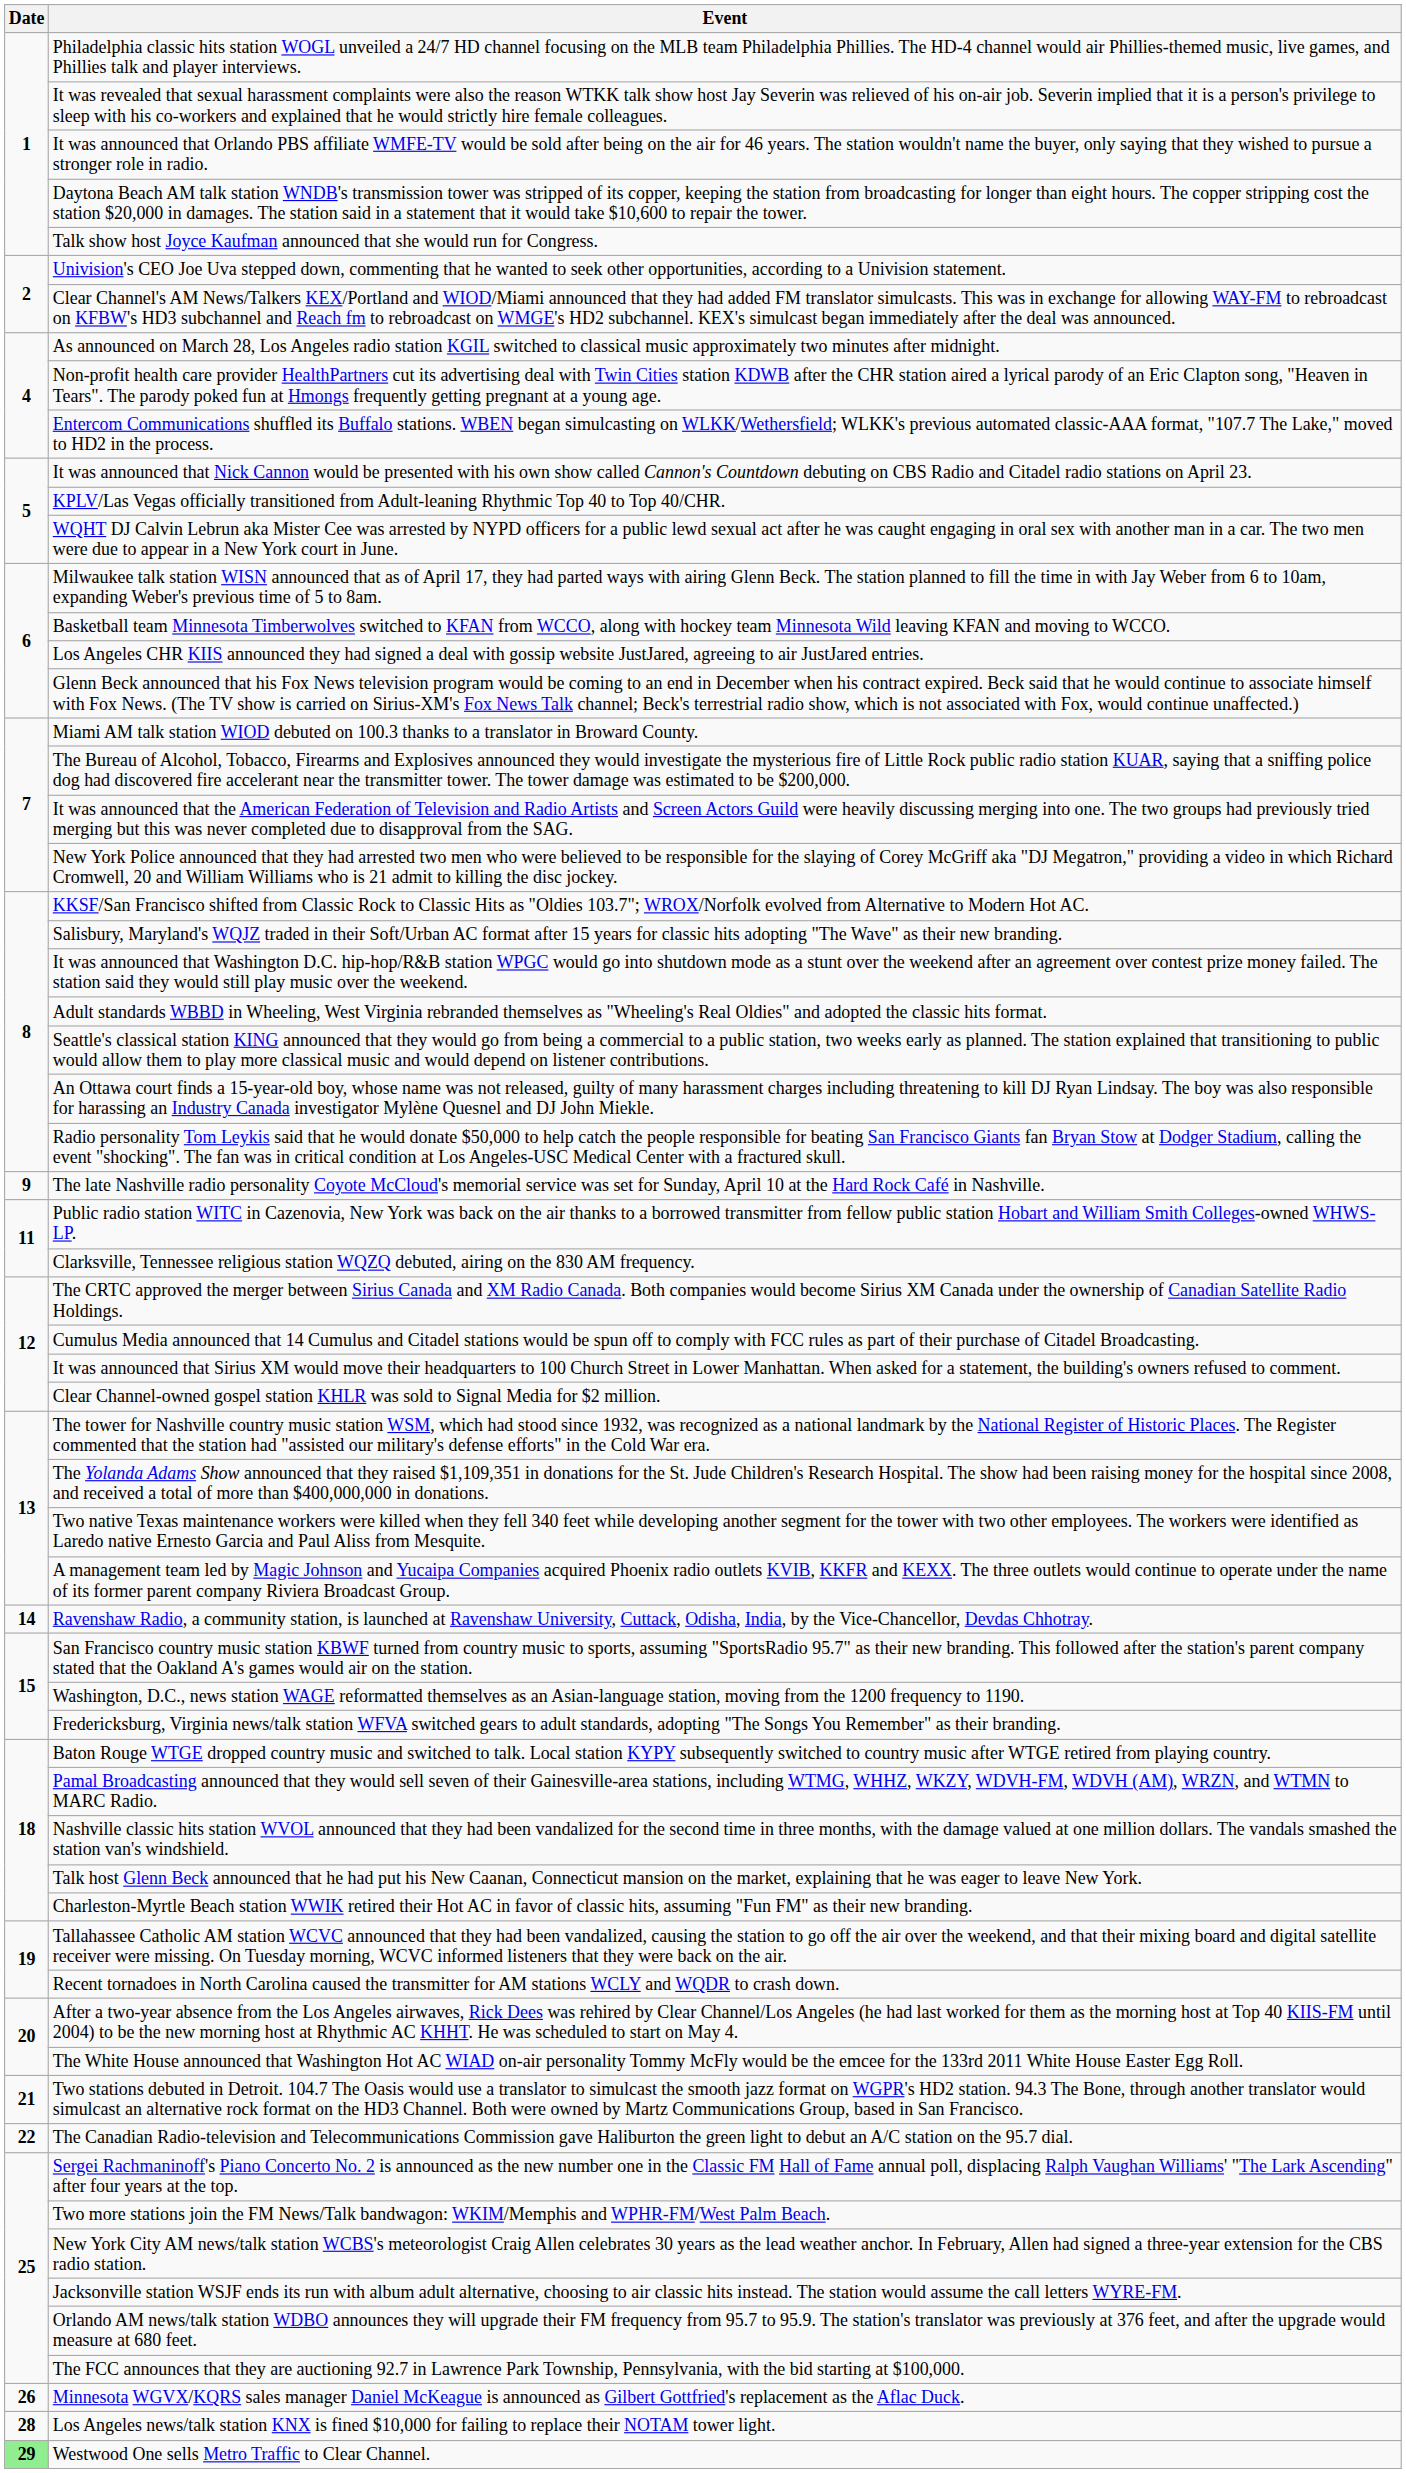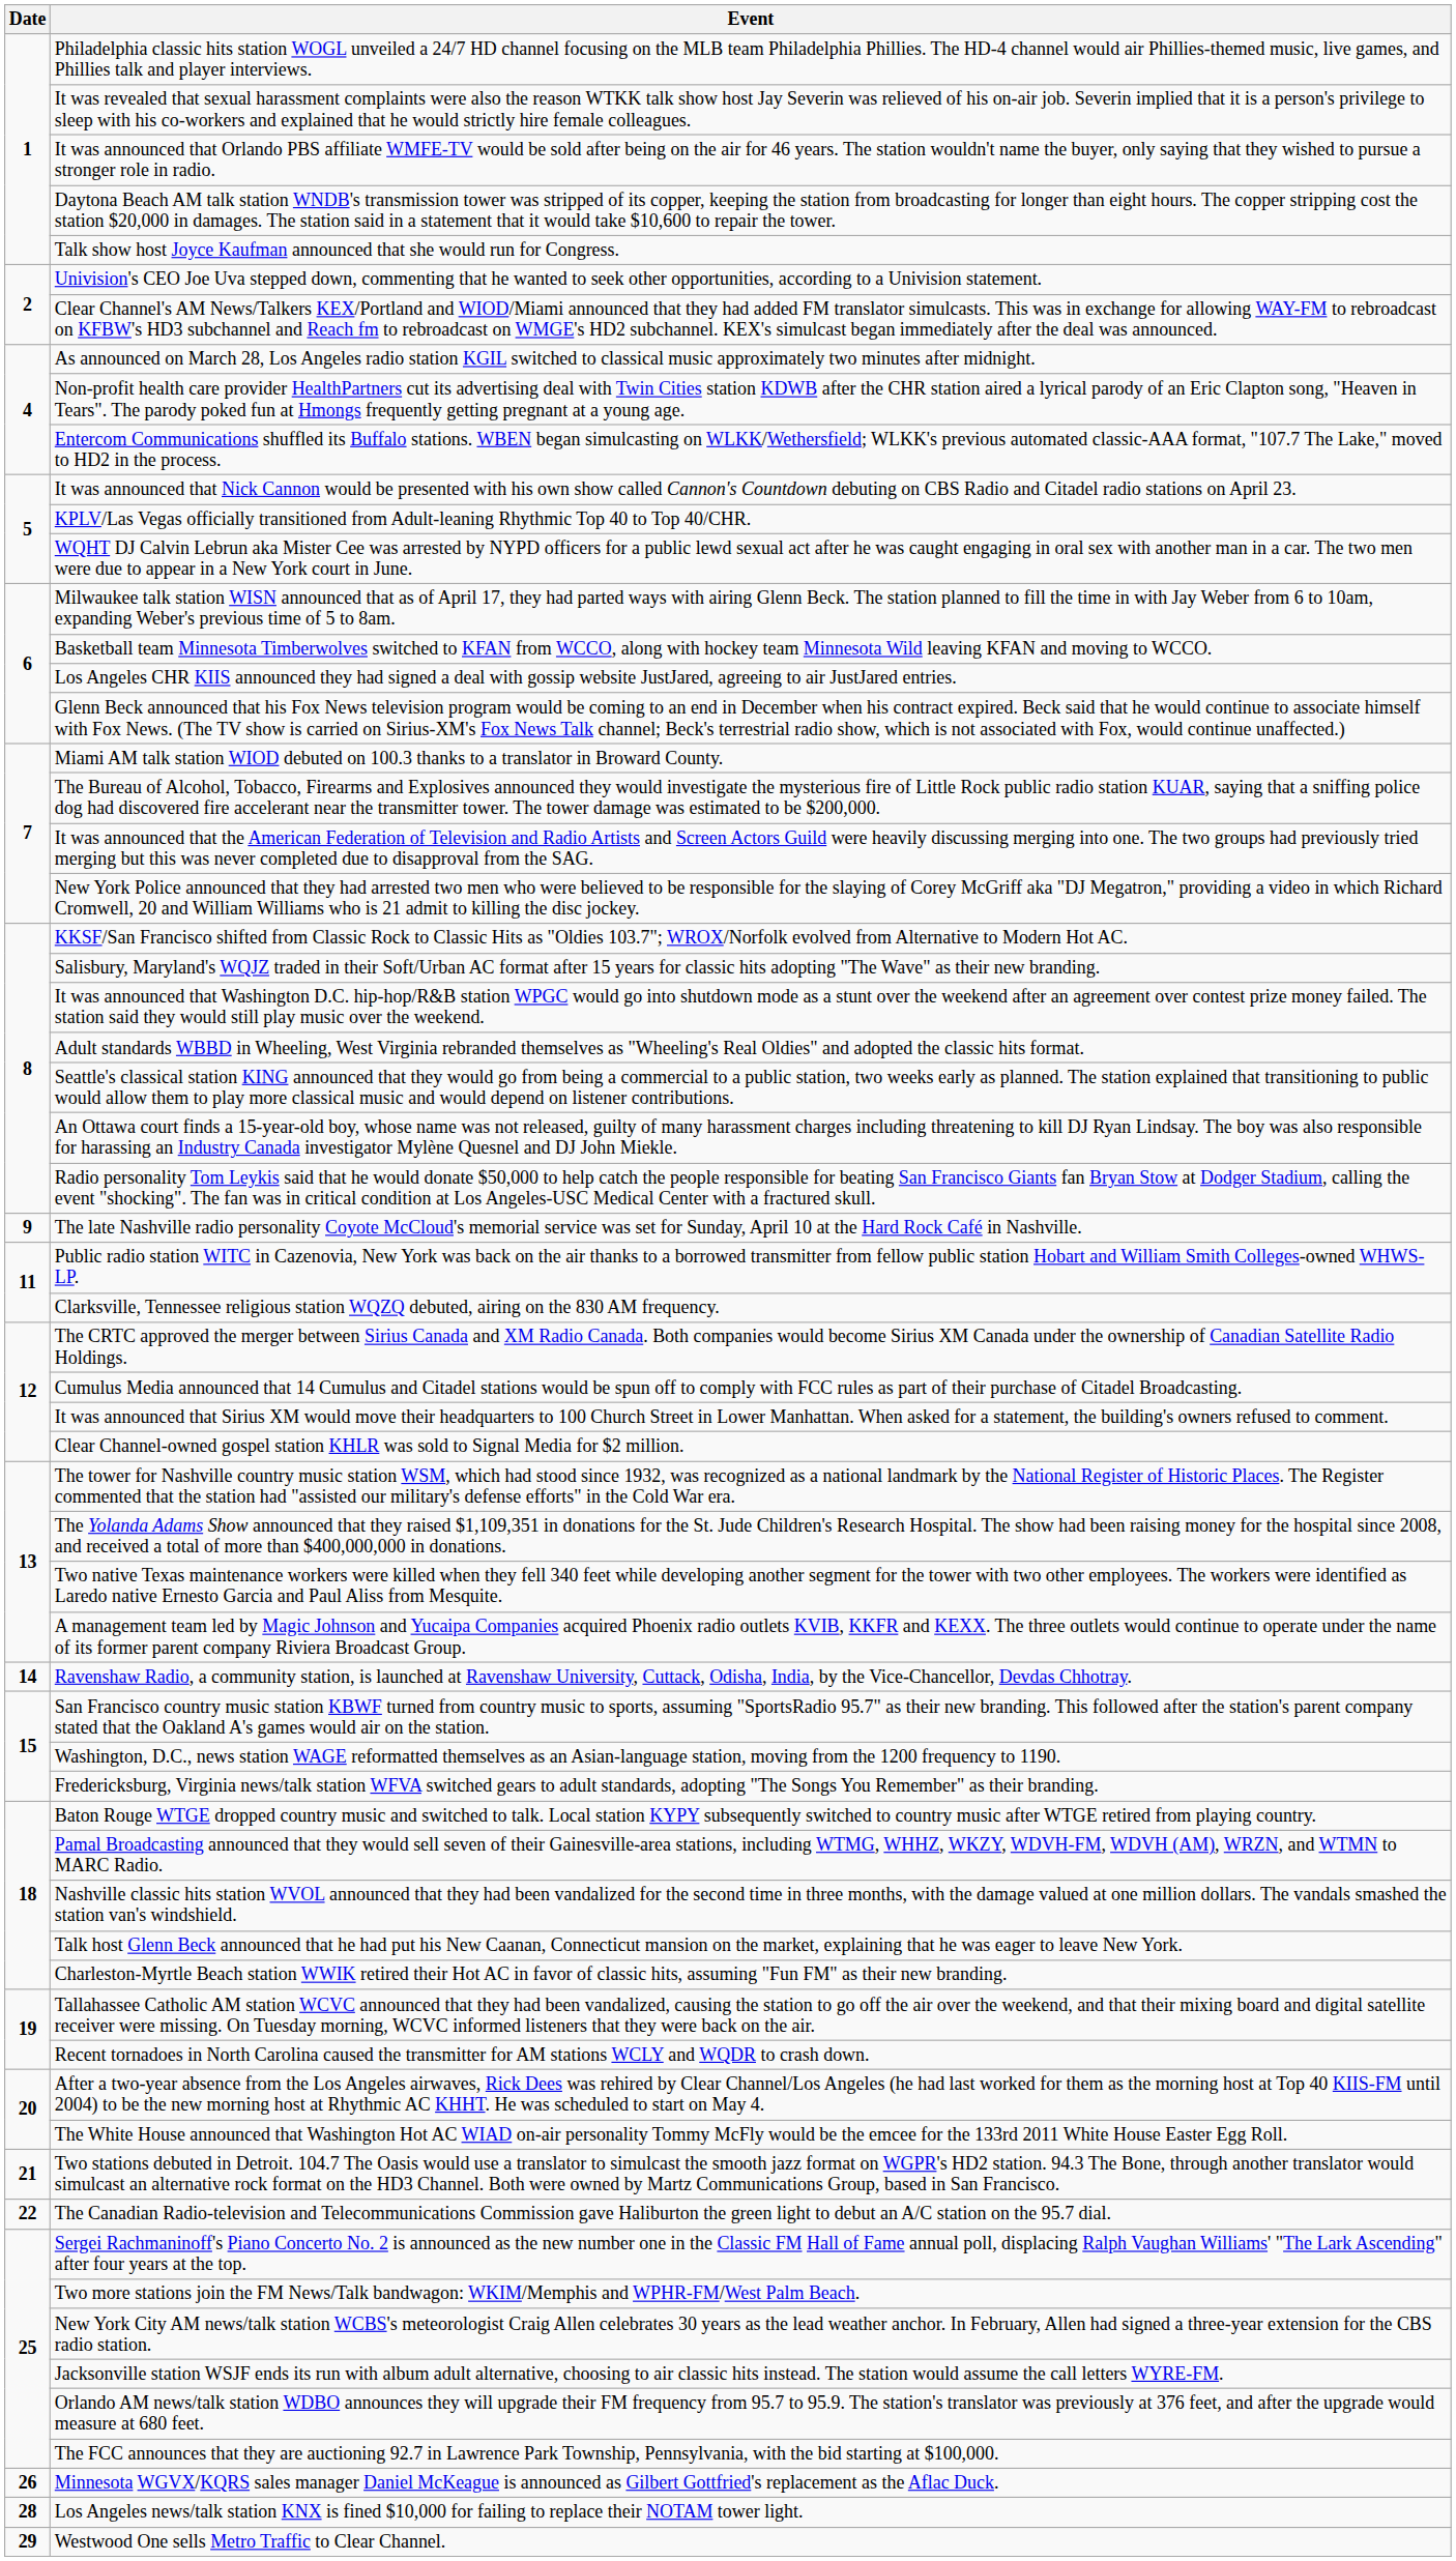Westwood One sells Metro Traffic to Clear Channel. | Date: lightgreen background -> no background
